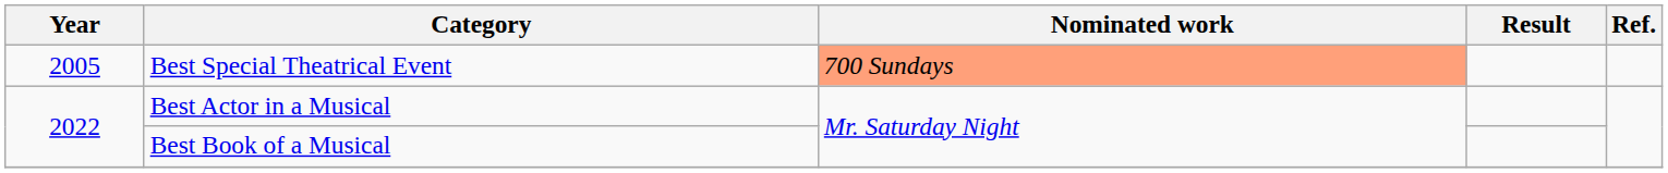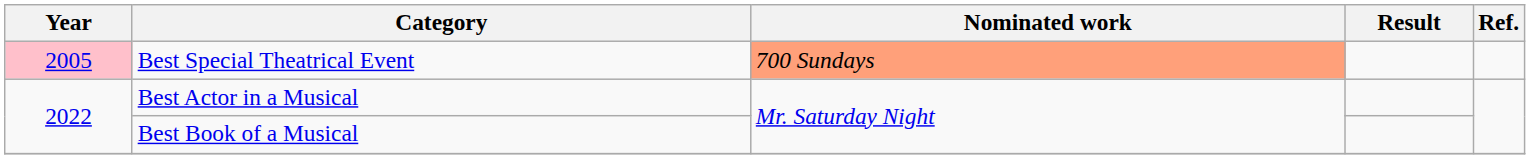Best Special Theatrical Event | Year: no background -> pink background
